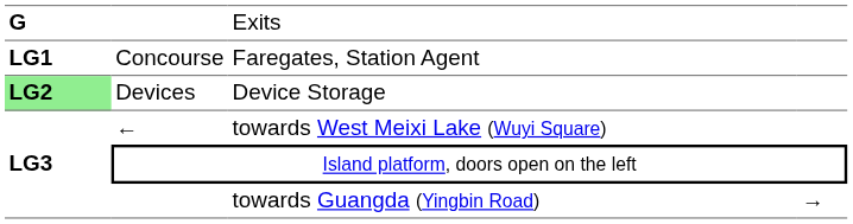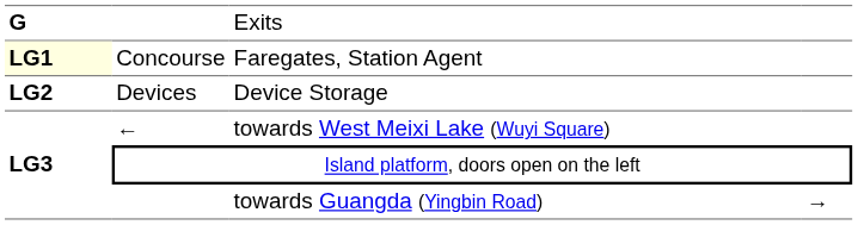Concourse | column 1: no background -> lightyellow background
Devices | column 1: lightgreen background -> no background
